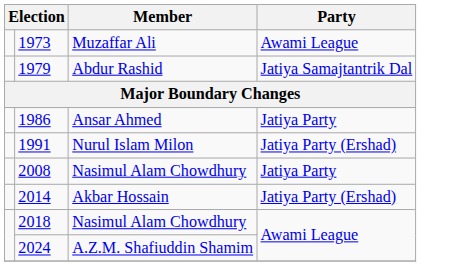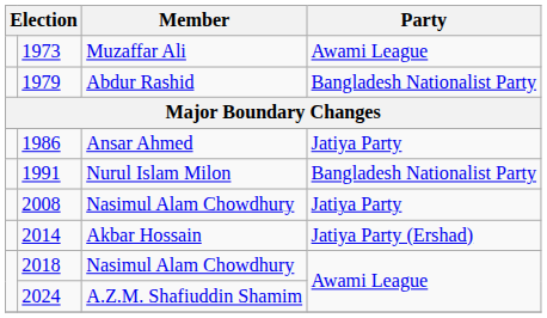1979 | Party: Jatiya Samajtantrik Dal -> Bangladesh Nationalist Party
1991 | Party: Jatiya Party (Ershad) -> Bangladesh Nationalist Party
